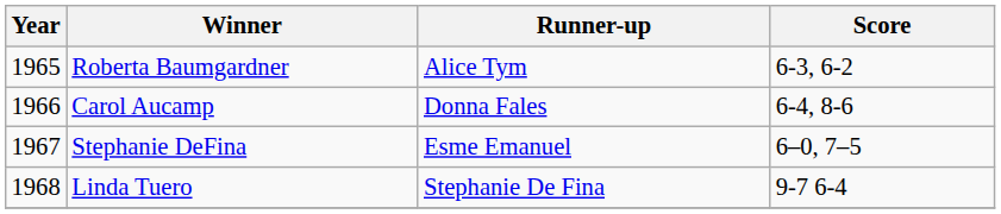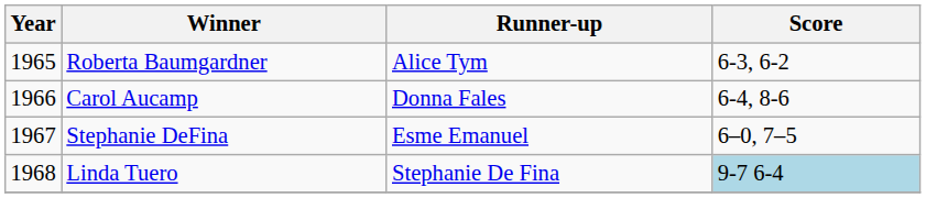Linda Tuero | Score: no background -> lightblue background
